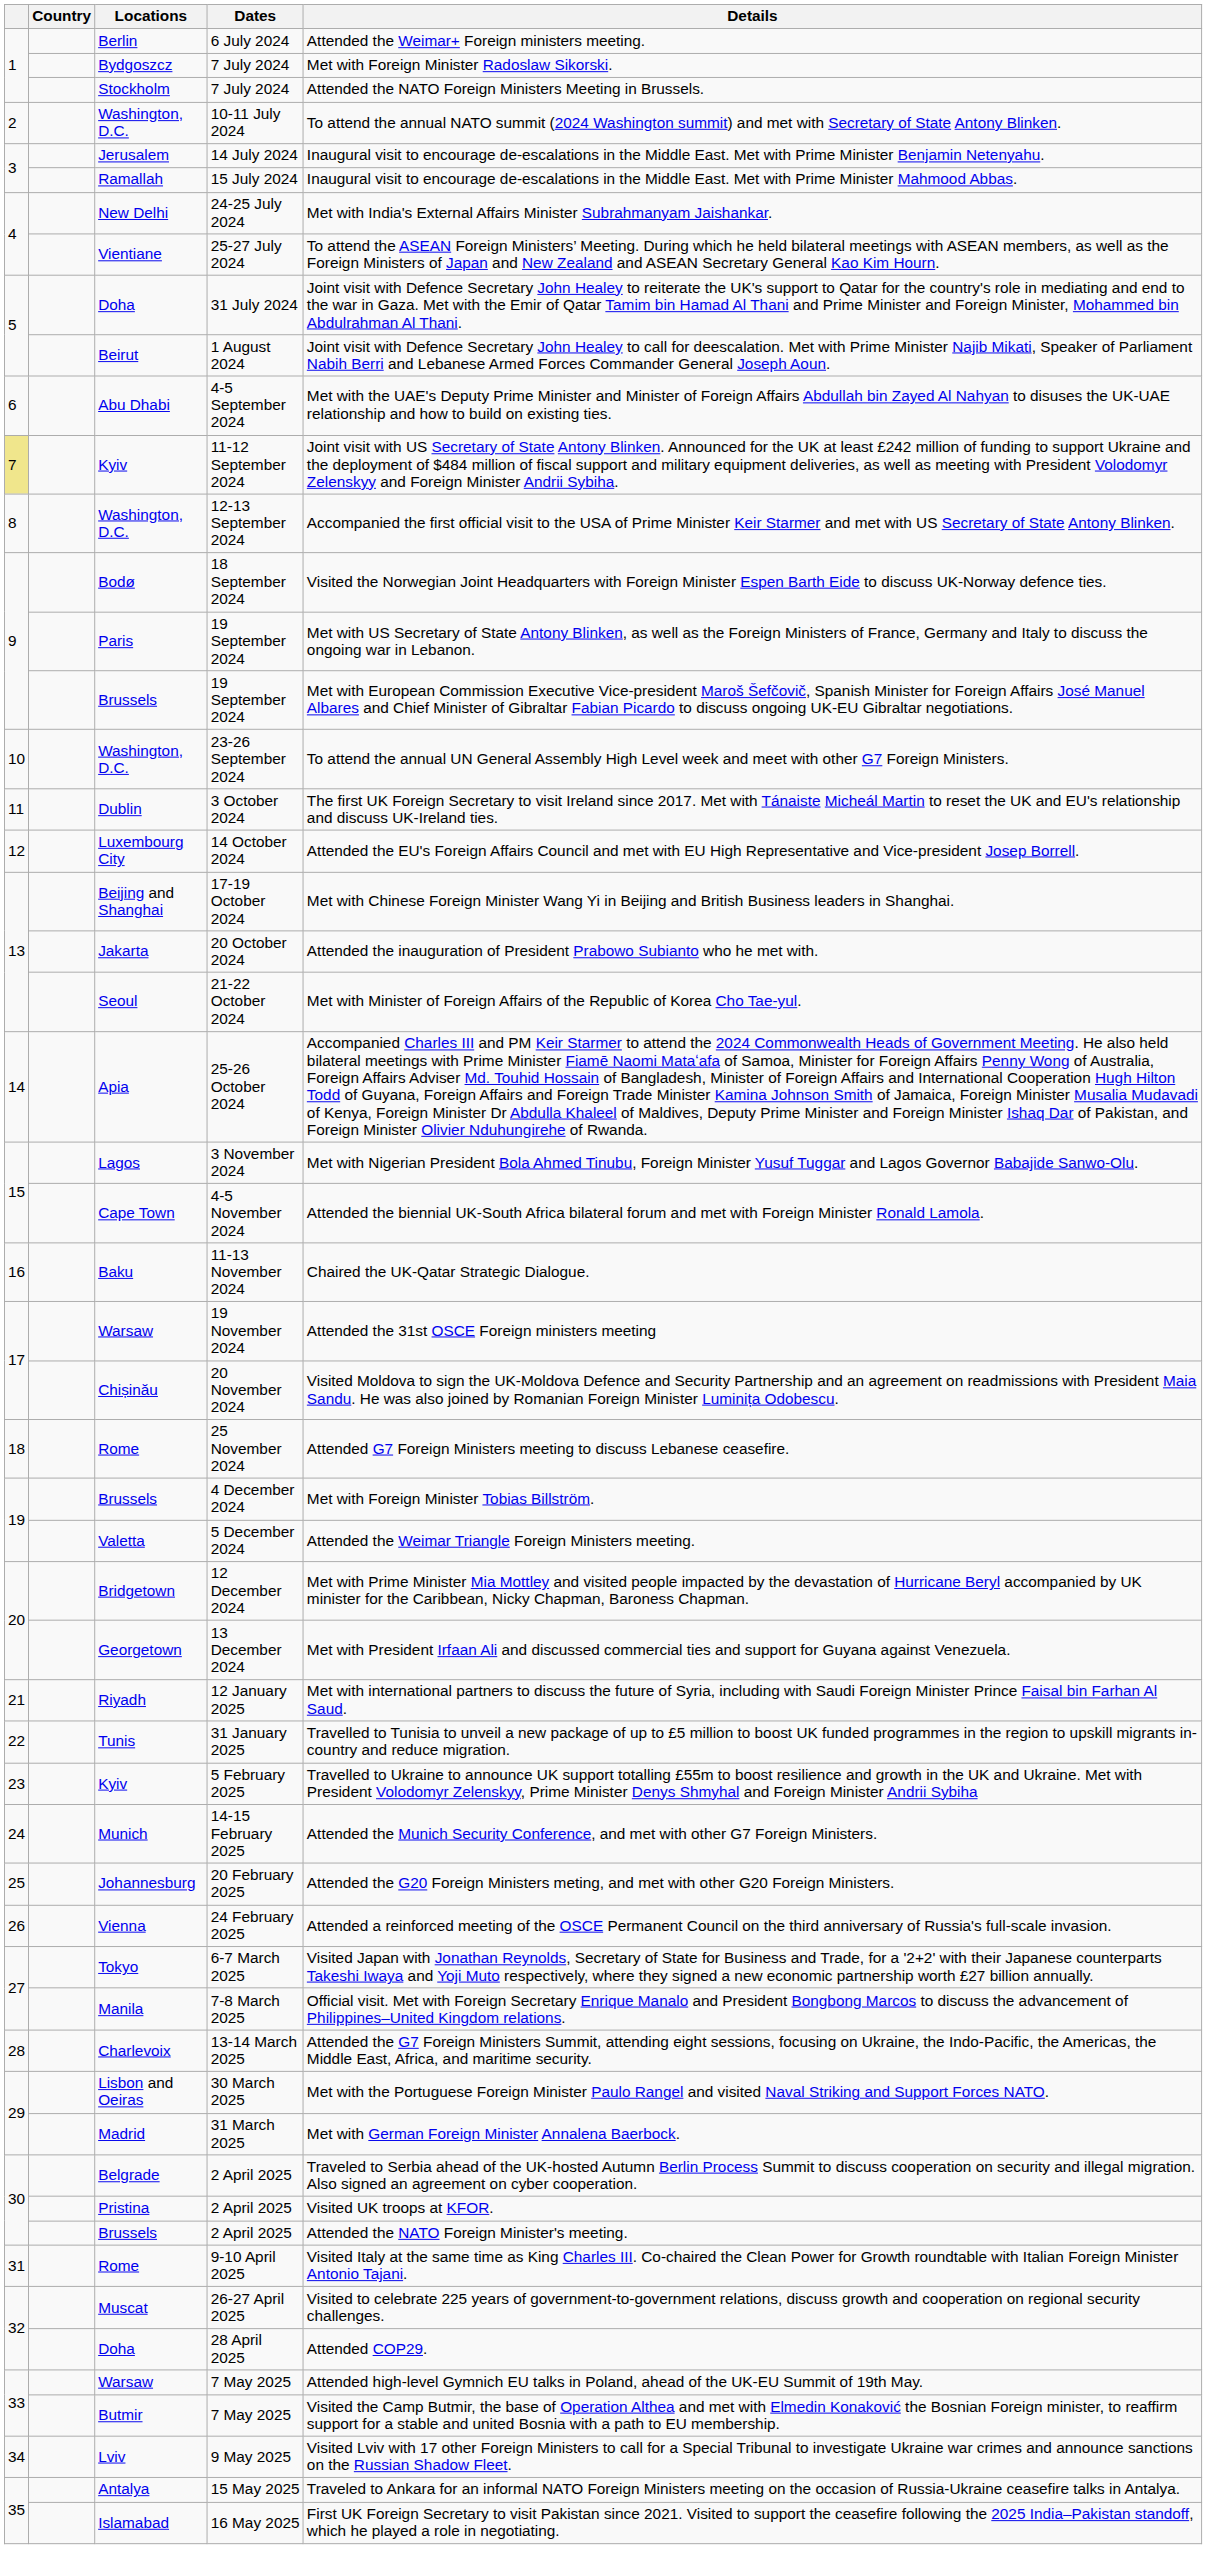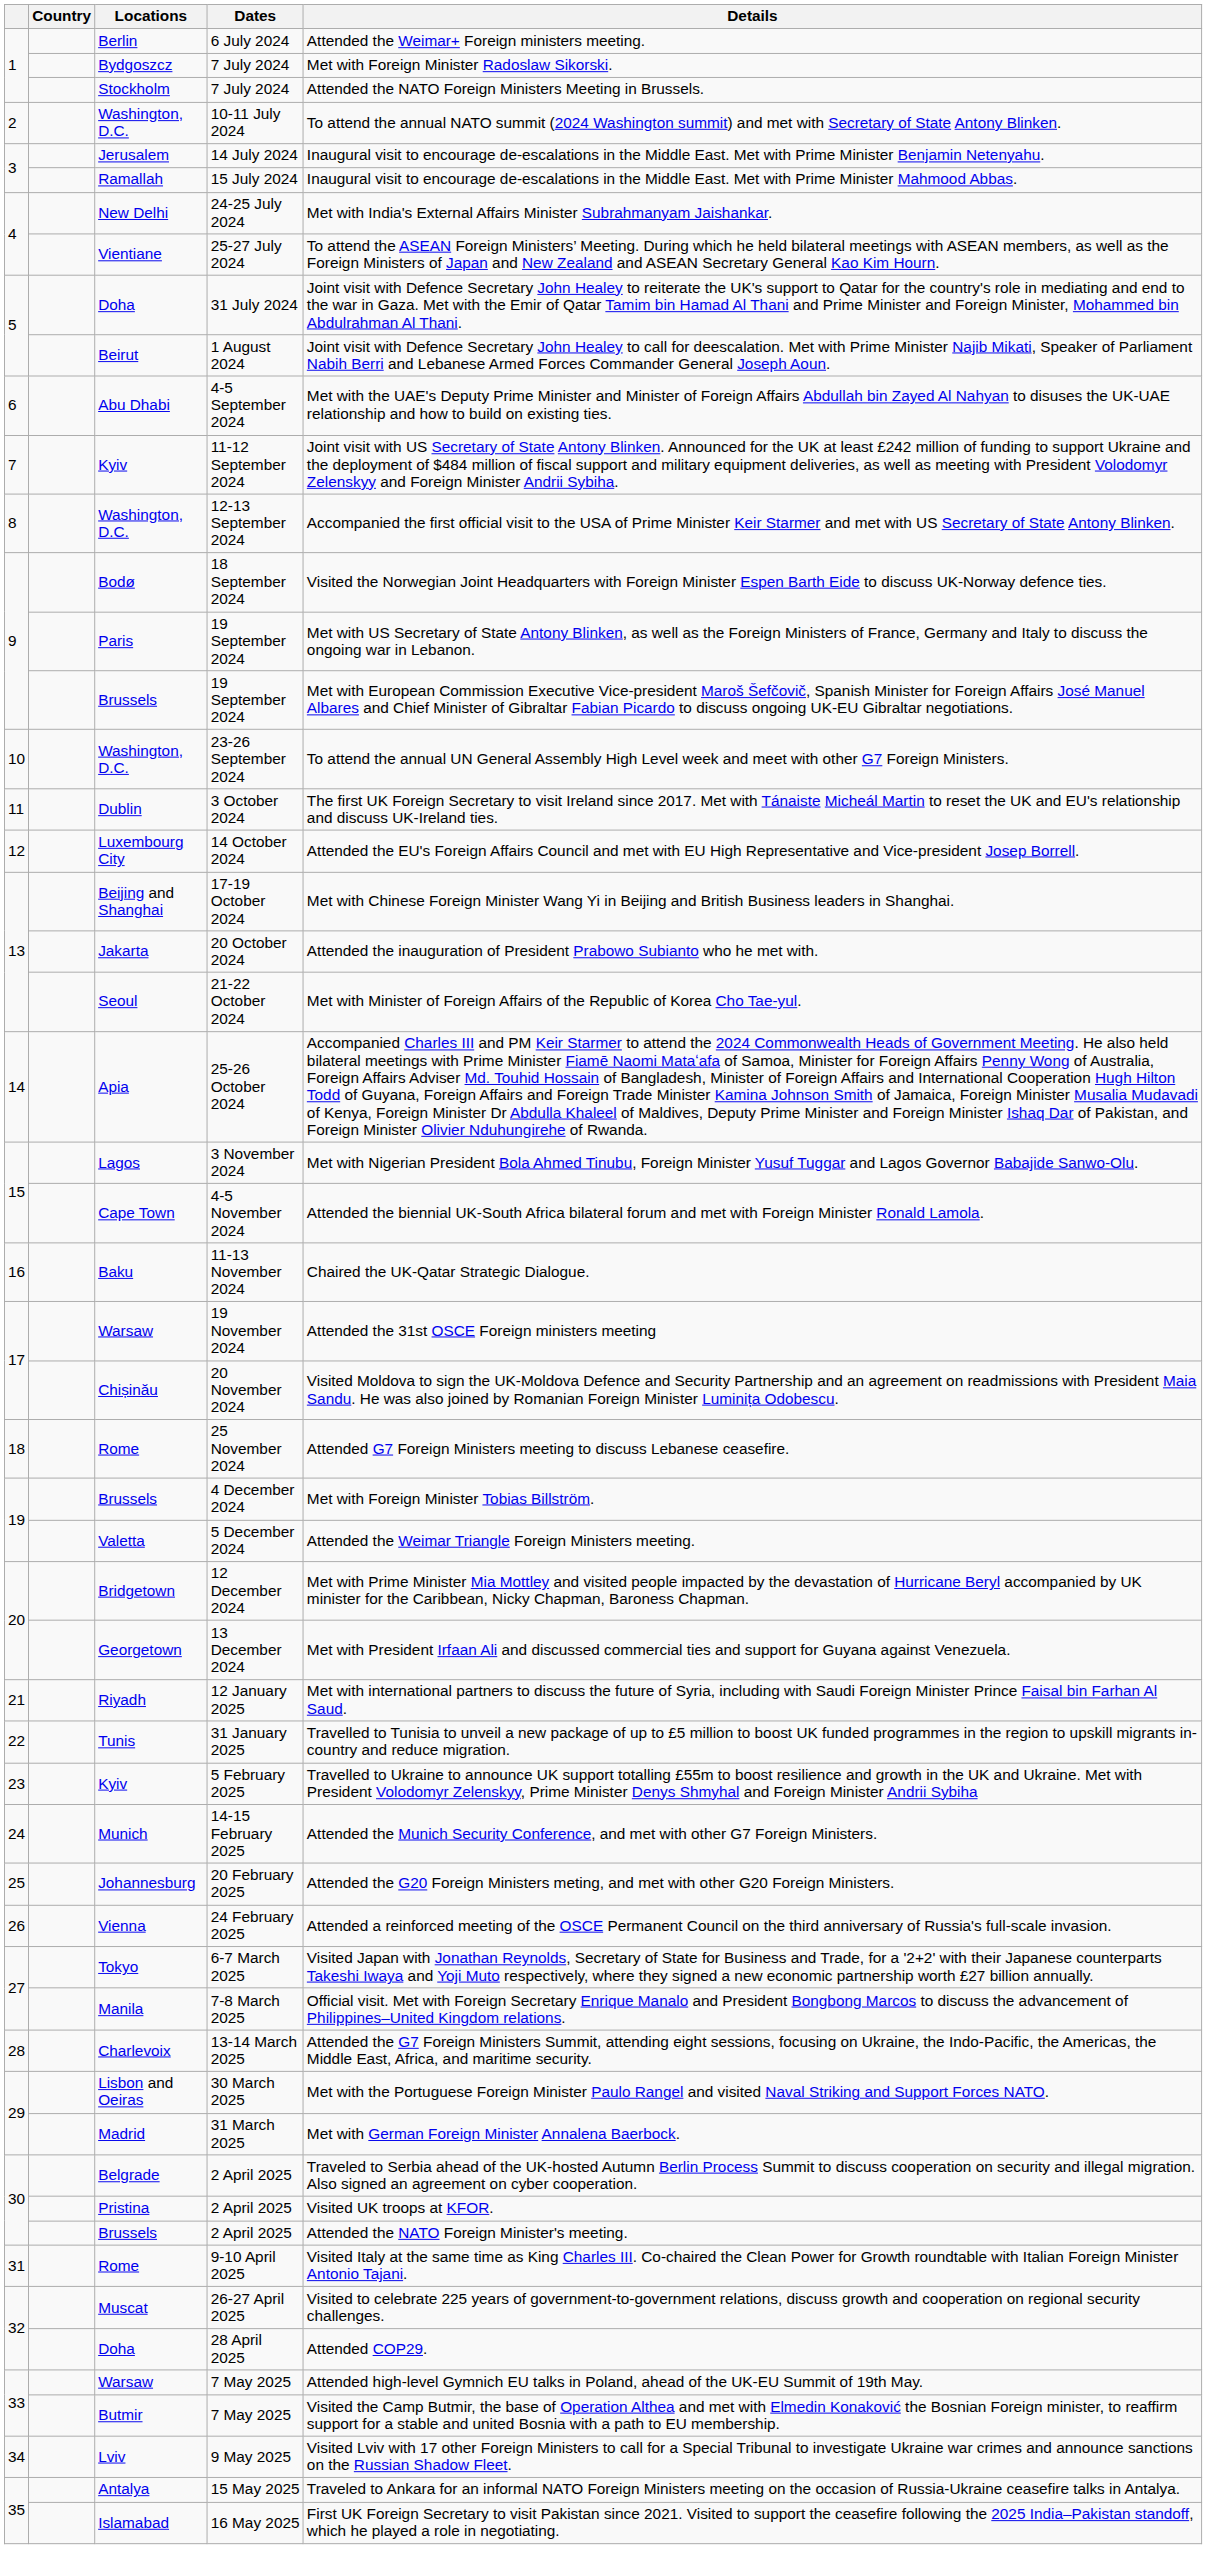11-12 September 2024 | column 1: khaki background -> no background
